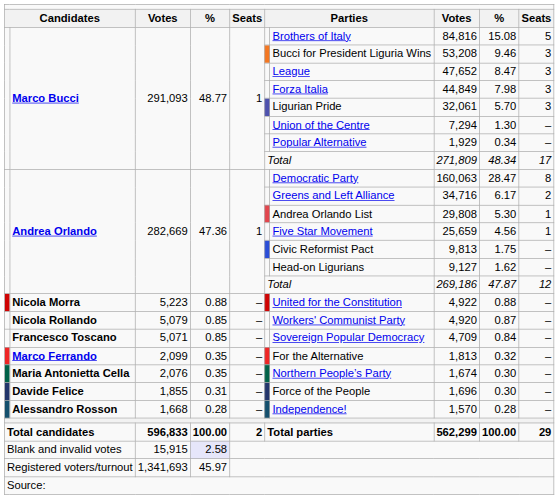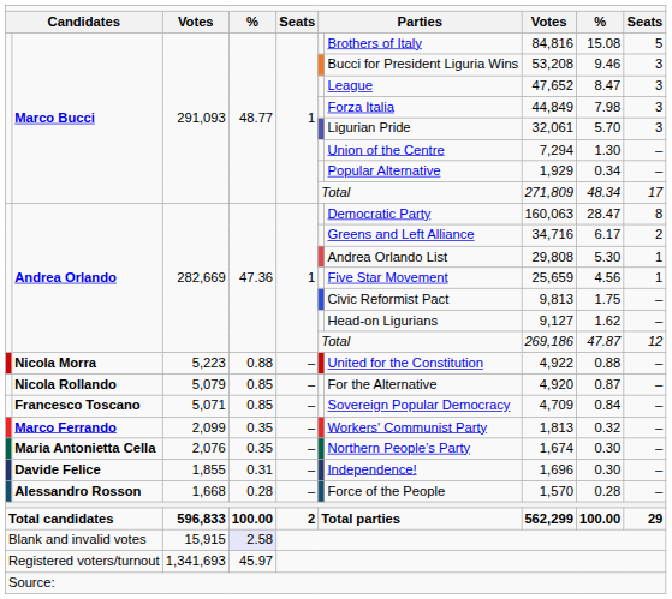Nicola Rollando | column 7: Workers' Communist Party -> For the Alternative
Marco Ferrando | column 7: For the Alternative -> Workers' Communist Party
Davide Felice | column 7: Force of the People -> Independence!
Alessandro Rosson | column 7: Independence! -> Force of the People
